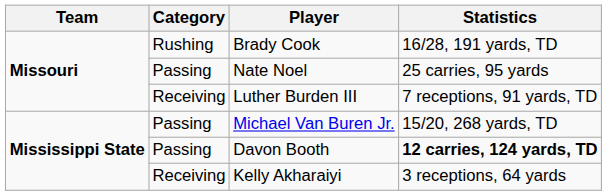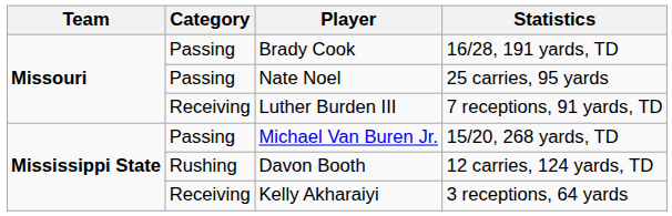Brady Cook | Category: Rushing -> Passing
Davon Booth | Category: Passing -> Rushing
Davon Booth | Statistics: bold -> normal
